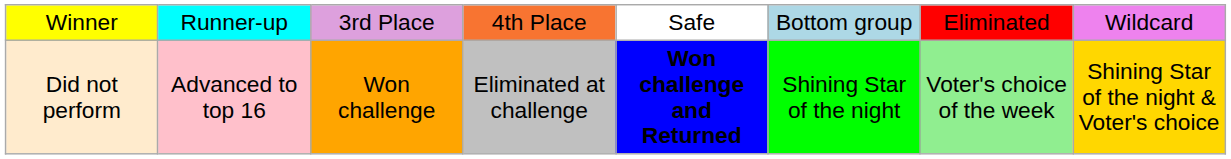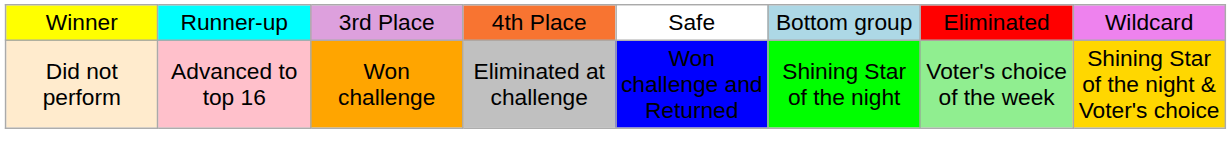Did not perform | column 5: bold -> normal
